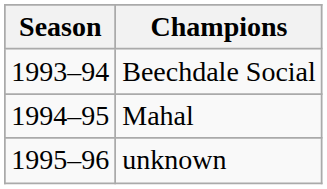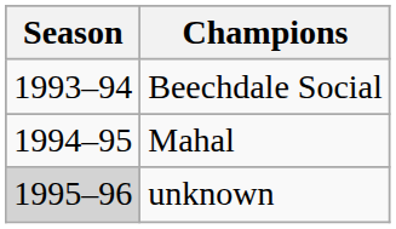unknown | Season: no background -> lightgrey background
